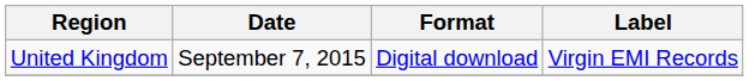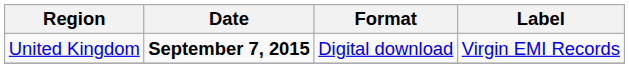United Kingdom | Date: normal -> bold
